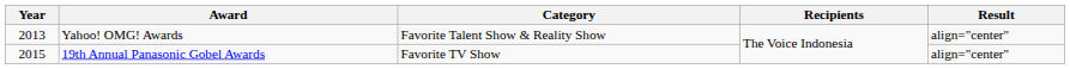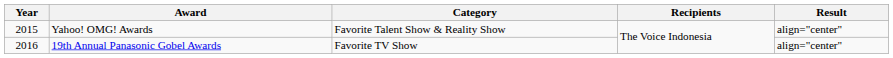Yahoo! OMG! Awards | Year: 2013 -> 2015
19th Annual Panasonic Gobel Awards | Year: 2015 -> 2016
